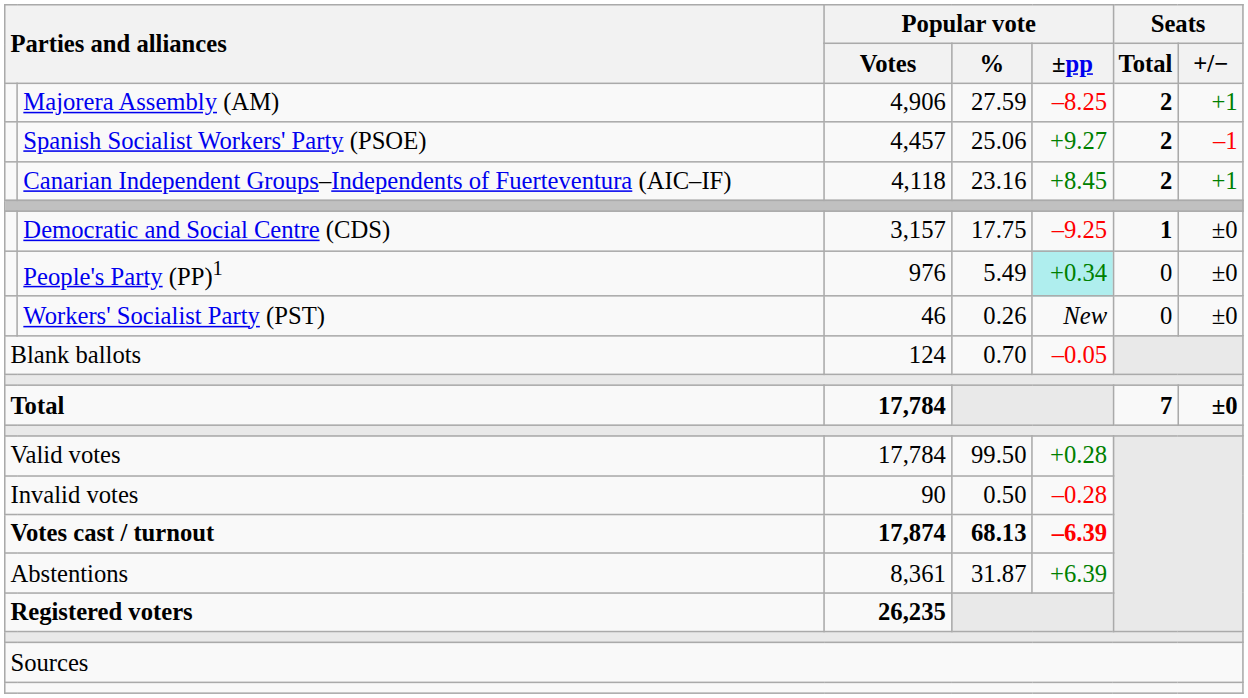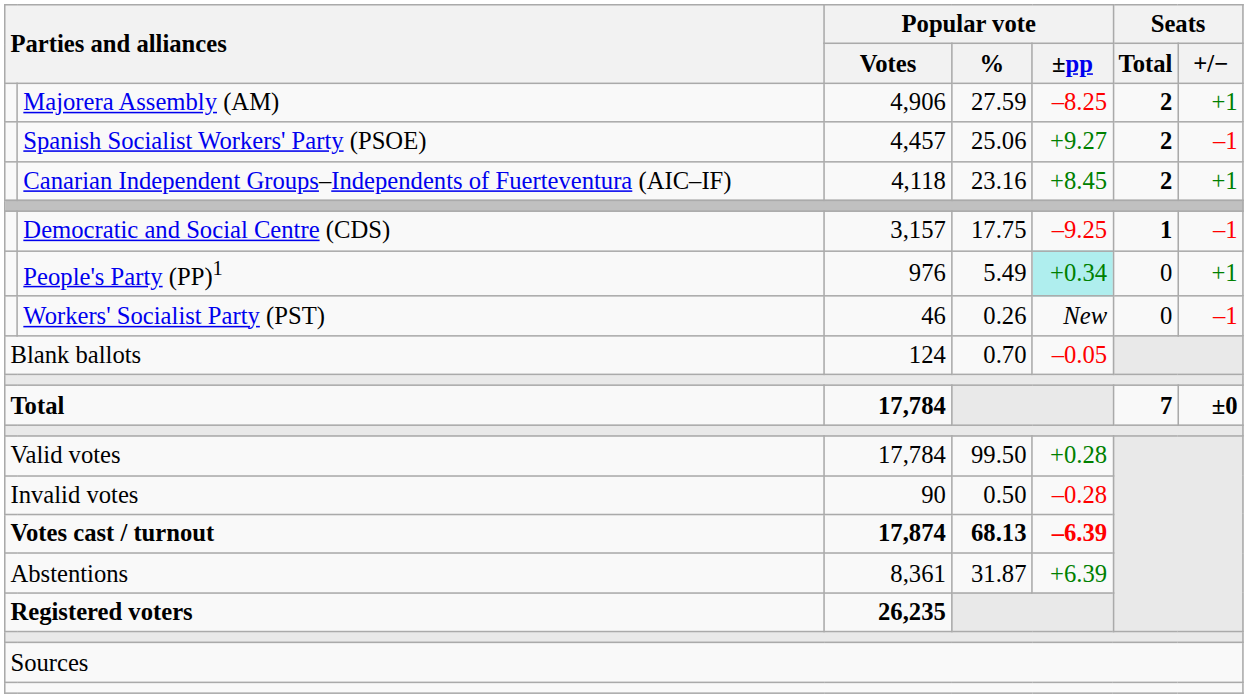Democratic and Social Centre (CDS) | Seats / +/−: ±0 -> –1
People's Party (PP)1 | Seats / +/−: ±0 -> +1
Workers' Socialist Party (PST) | Seats / +/−: ±0 -> –1
